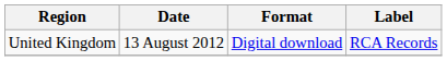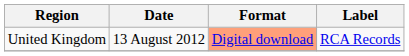United Kingdom | Format: no background -> lightsalmon background
